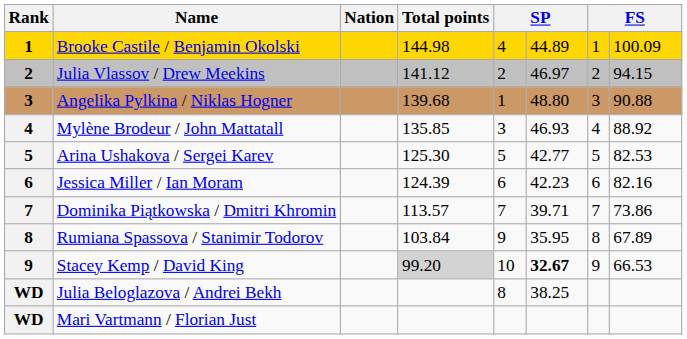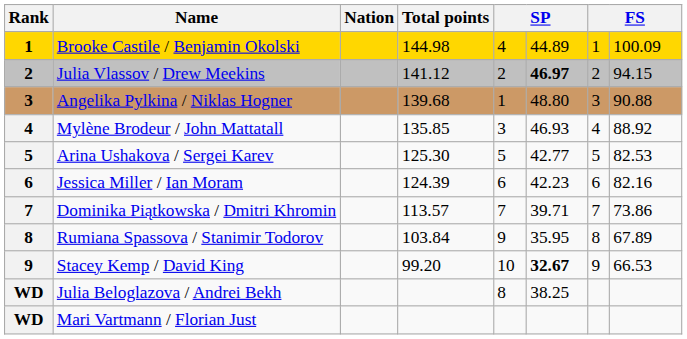Julia Vlassov / Drew Meekins | column 6: normal -> bold
Stacey Kemp / David King | Total points: lightgrey background -> no background
